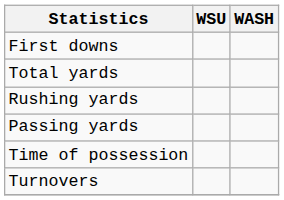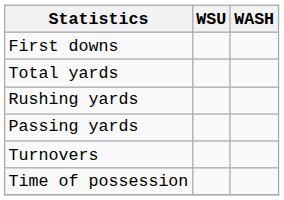rows swapped: Turnovers <-> Time of possession
